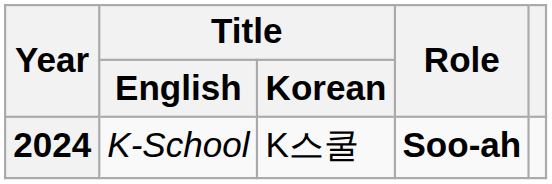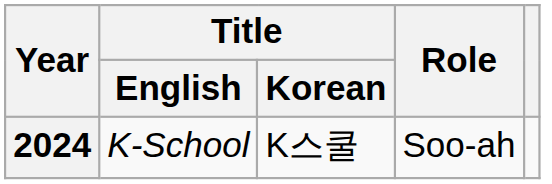2024 | Role: bold -> normal
